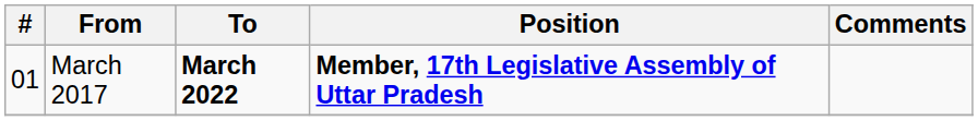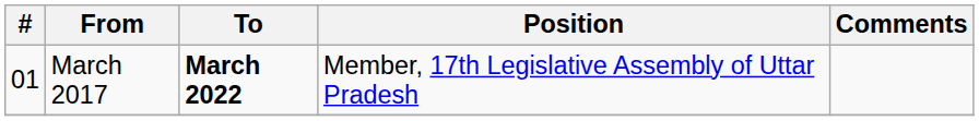March 2017 | Position: bold -> normal
